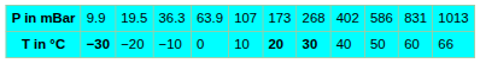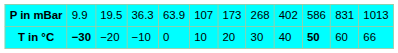T in °C | column 7: bold -> normal
T in °C | column 8: bold -> normal
T in °C | column 10: normal -> bold
